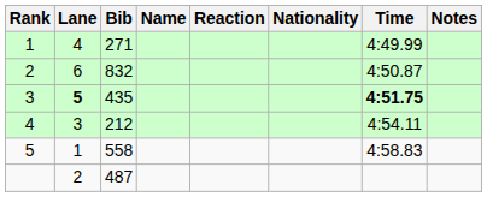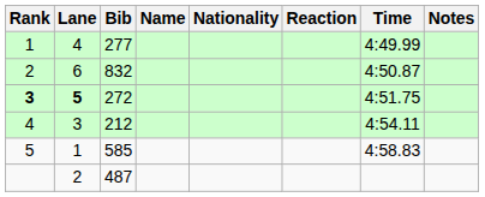columns swapped: Nationality <-> Reaction
row 2 | Bib: 271 -> 277
row 4 | Rank: normal -> bold
row 4 | Bib: 435 -> 272
row 4 | Time: bold -> normal
row 6 | Bib: 558 -> 585
